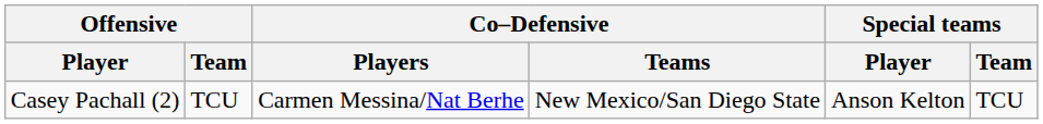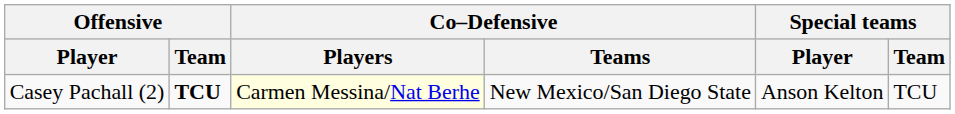Casey Pachall (2) | Offensive / Team: normal -> bold
Casey Pachall (2) | Co–Defensive / Players: no background -> lightyellow background
